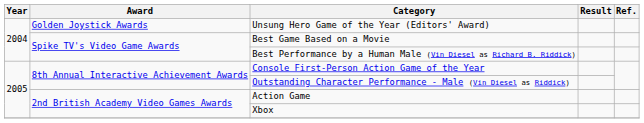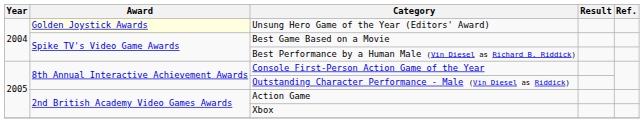Unsung Hero Game of the Year (Editors' Award) | Award: no background -> lightyellow background
